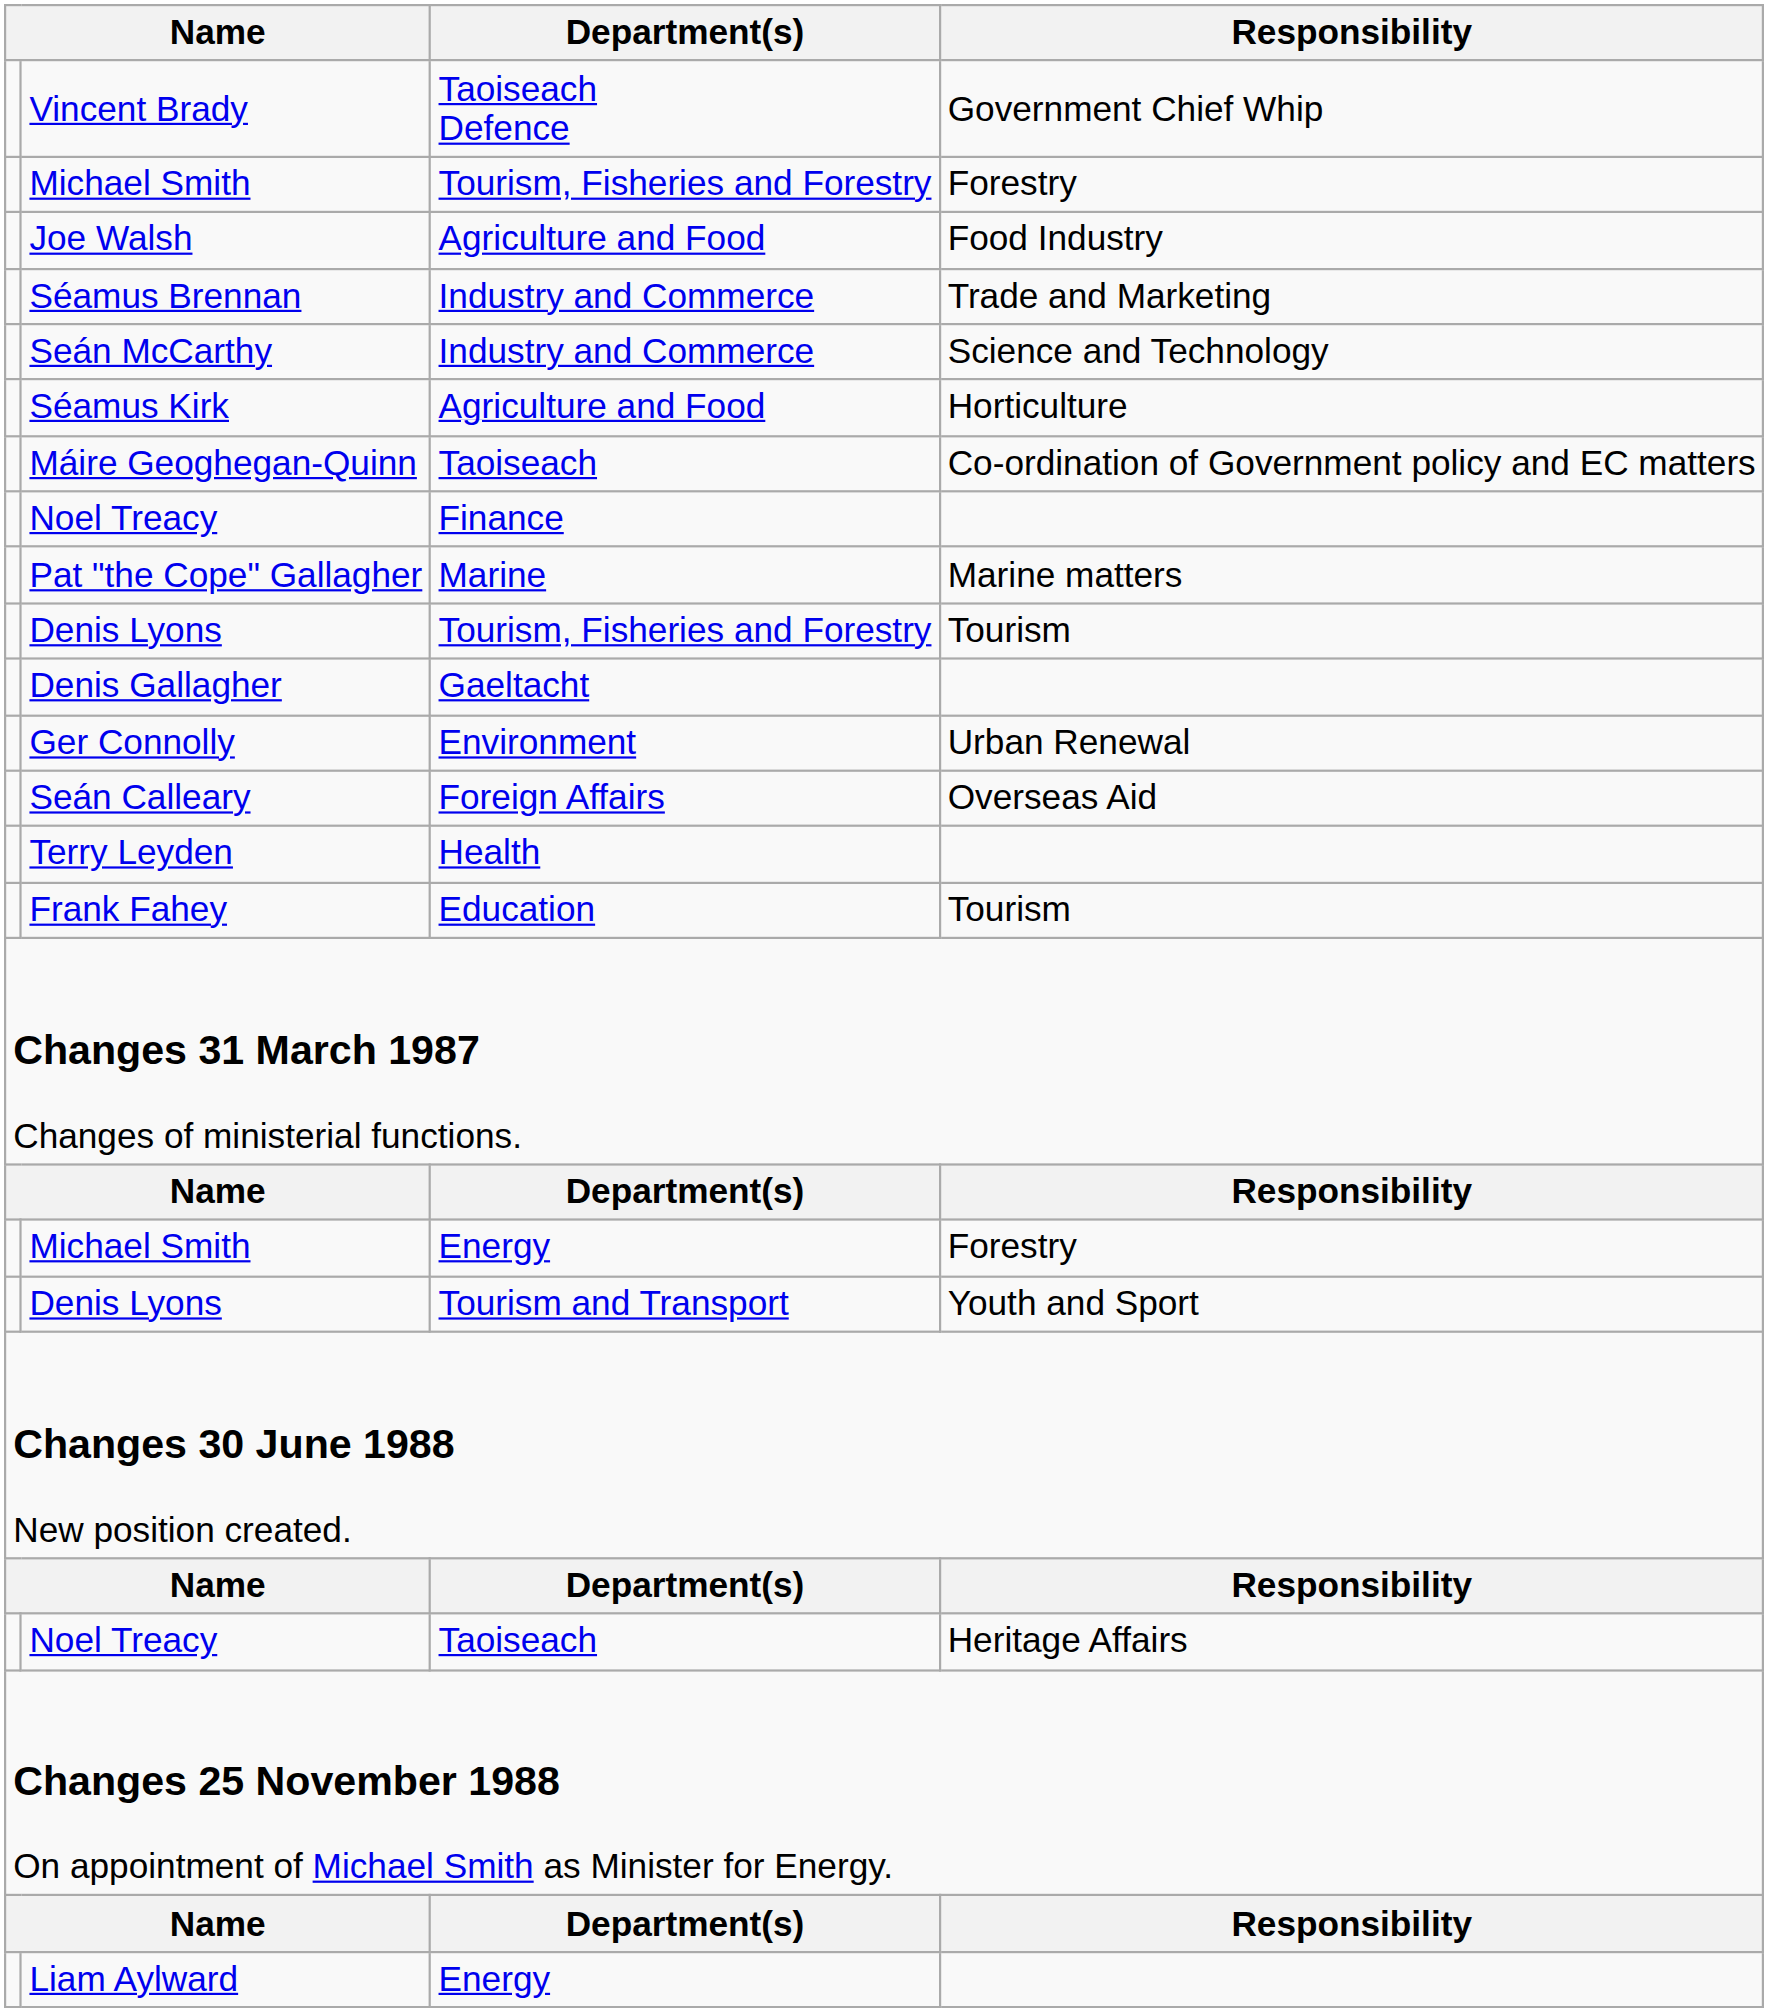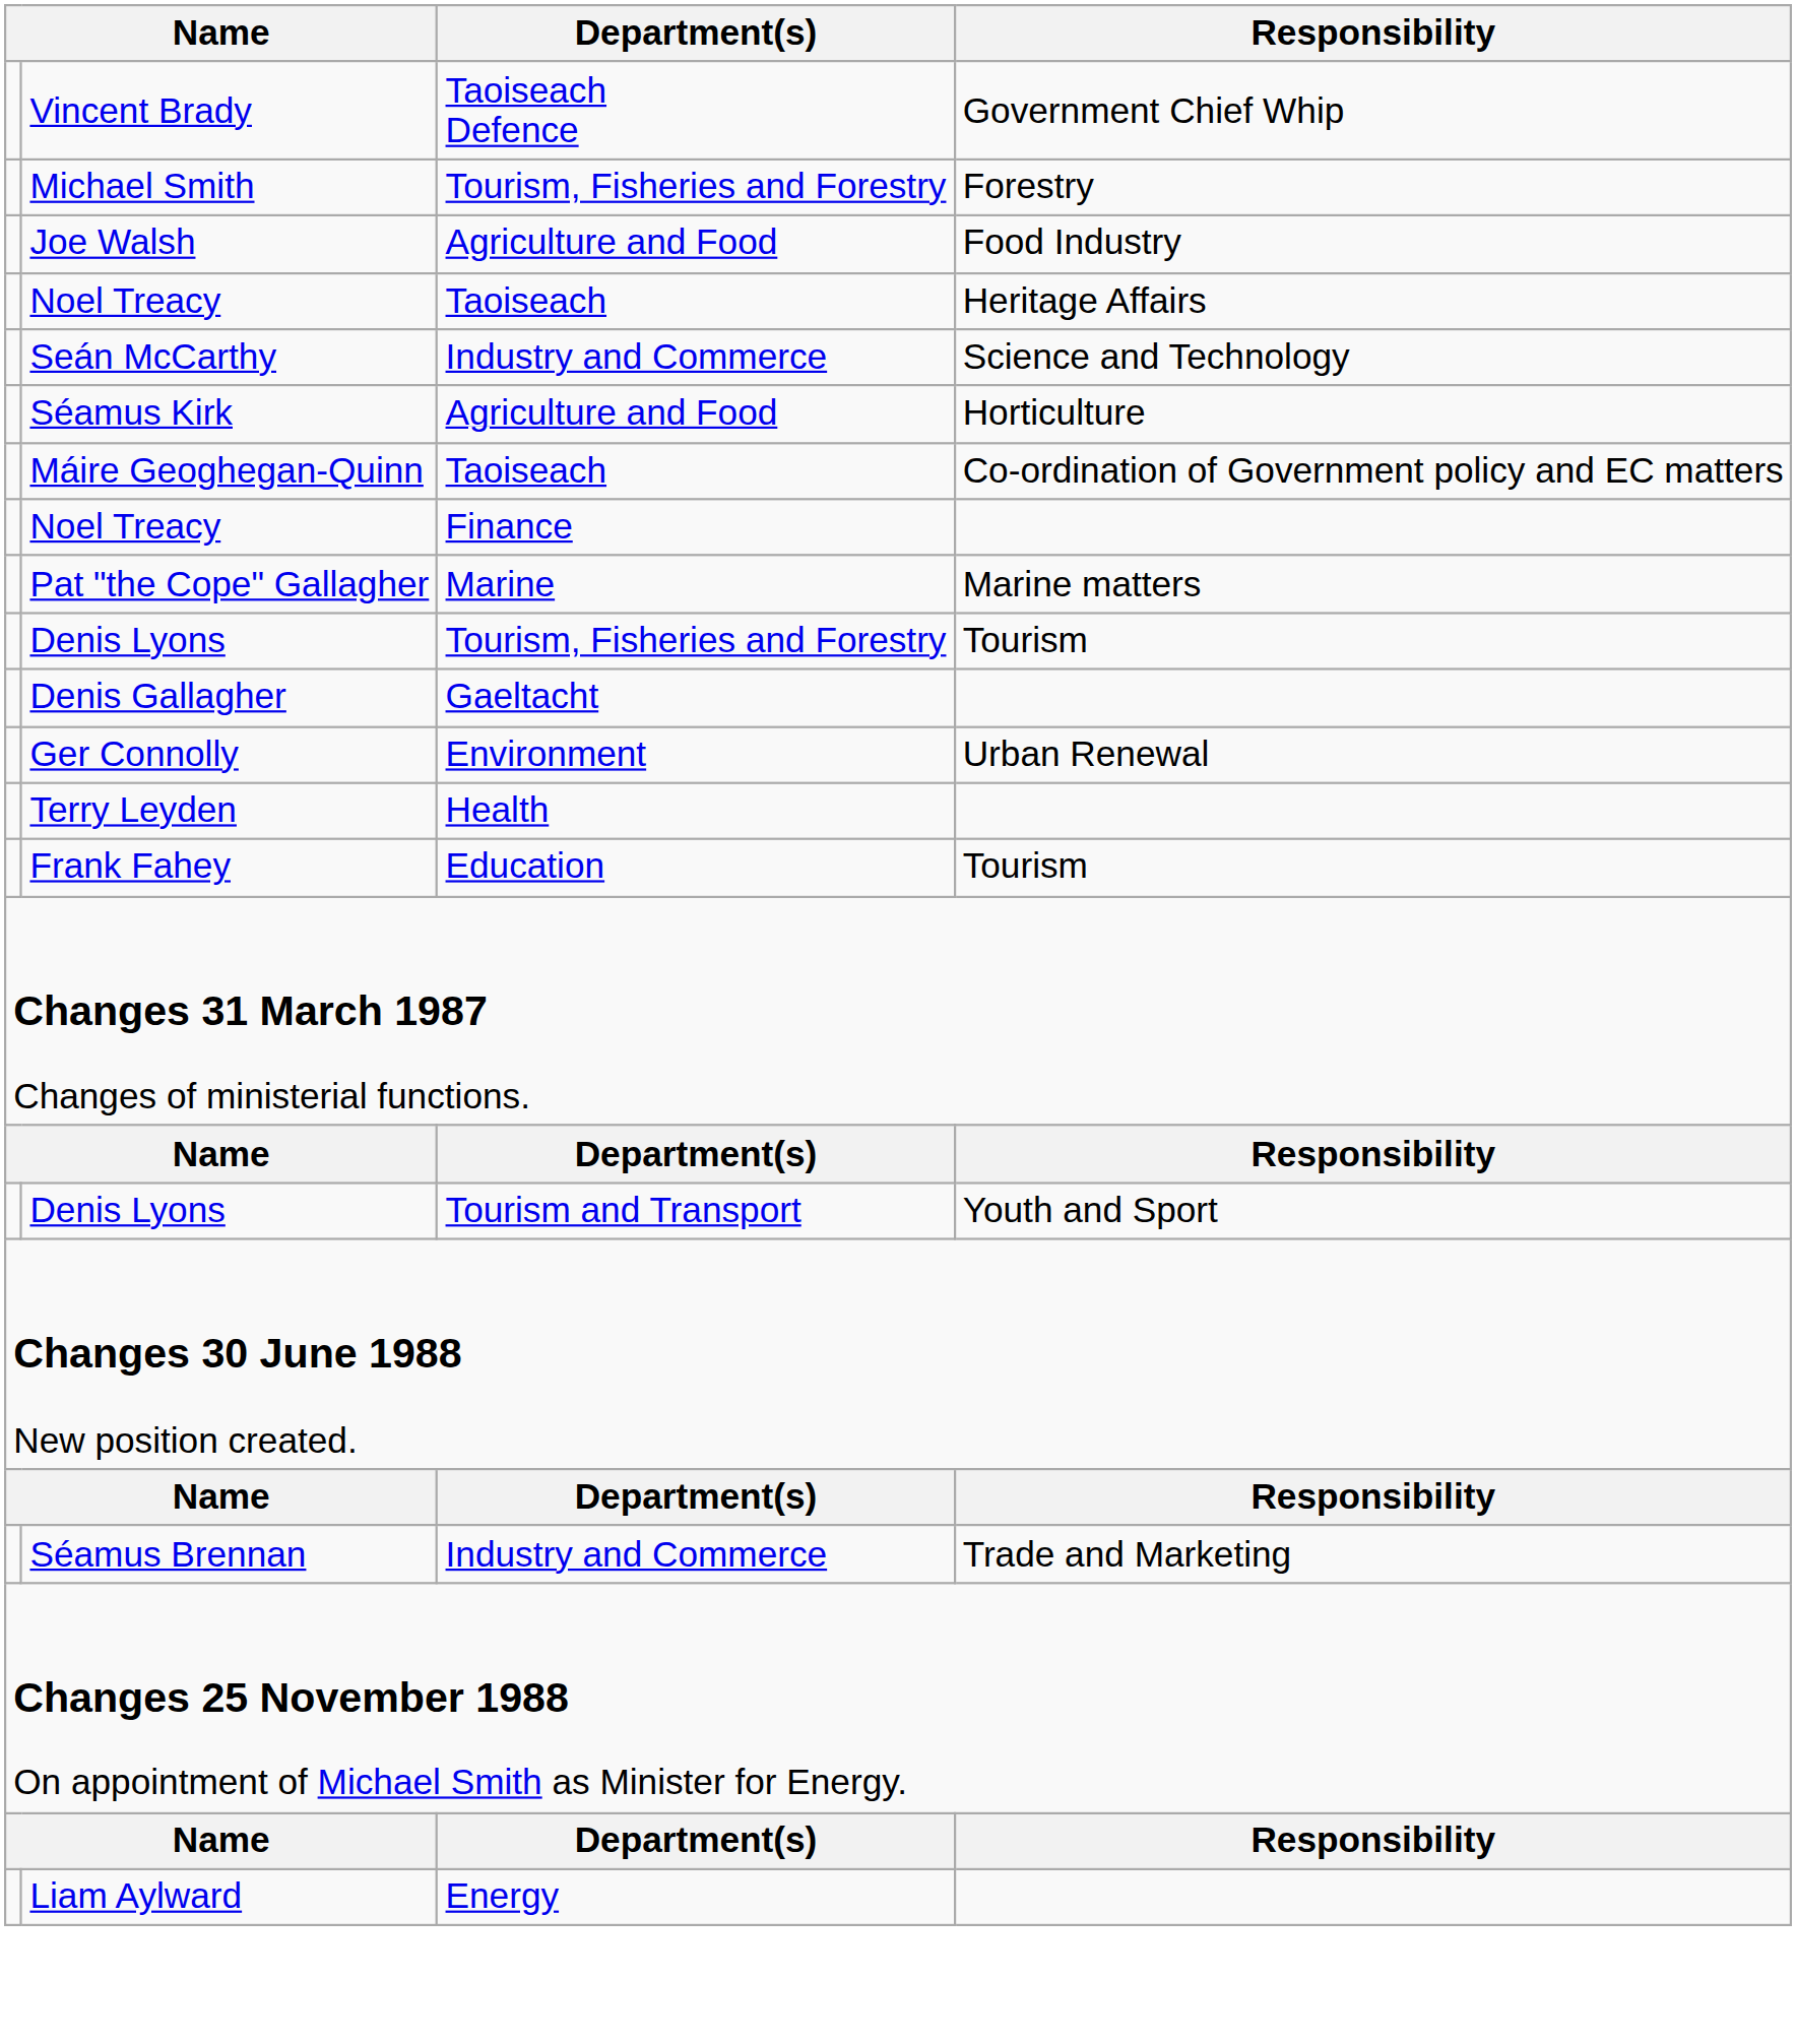rows swapped: Séamus Brennan <-> Noel Treacy / Taoiseach
- row: Seán Calleary | Foreign Affairs | Overseas Aid
- row: Michael Smith | Energy | Forestry
